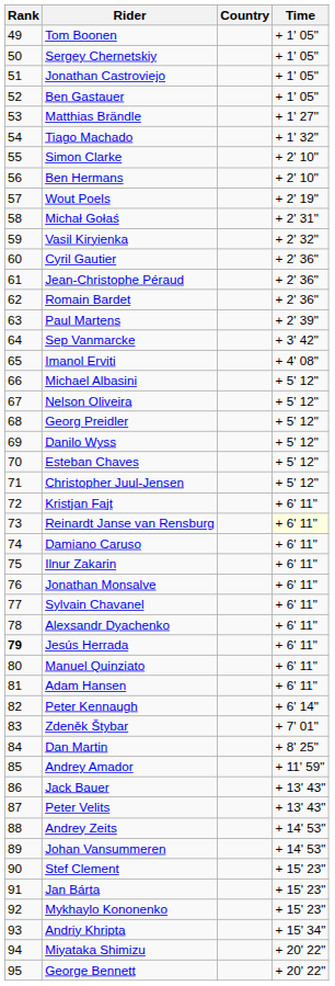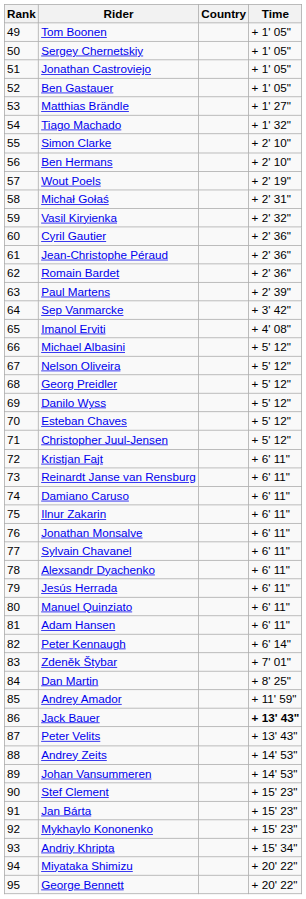Reinardt Janse van Rensburg | Time: lightyellow background -> no background
Jesús Herrada | Rank: bold -> normal
Jack Bauer | Time: normal -> bold
